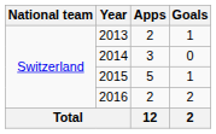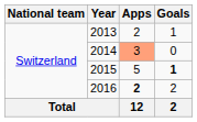2014 | Apps: no background -> lightsalmon background
2015 | Goals: normal -> bold
2016 | Apps: normal -> bold
